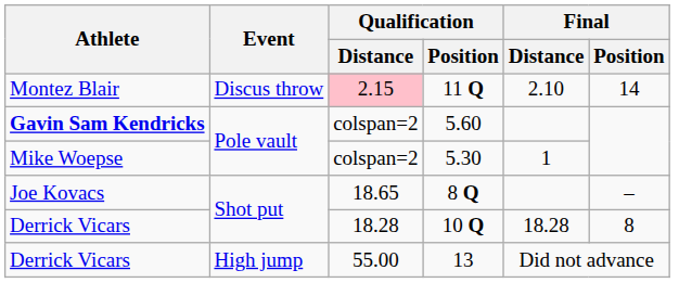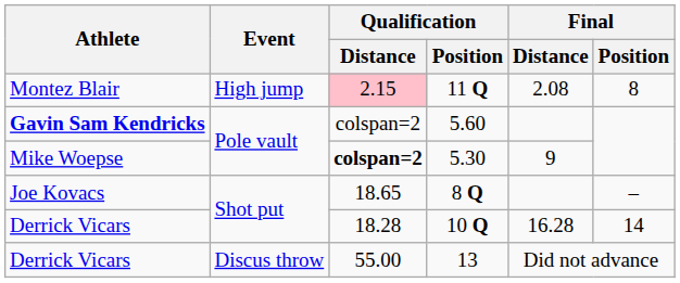11 Q | Event: Discus throw -> High jump
11 Q | Final / Distance: 2.10 -> 2.08
11 Q | Final / Position: 14 -> 8
5.30 | Qualification / Distance: normal -> bold
5.30 | Final / Distance: 1 -> 9
10 Q | Final / Distance: 18.28 -> 16.28
10 Q | Final / Position: 8 -> 14
13 | Event: High jump -> Discus throw
